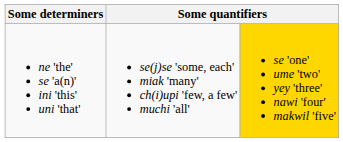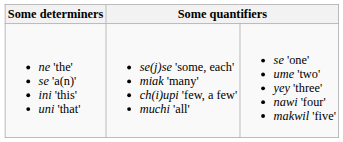row 2 | column 3: gold background -> no background
